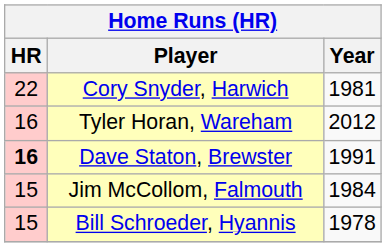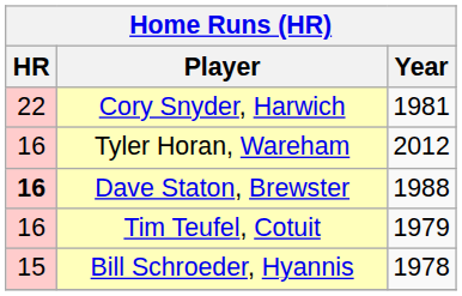Dave Staton, Brewster | Year: 1991 -> 1988
+ row: 16 | Tim Teufel, Cotuit | 1979
- row: 15 | Jim McCollom, Falmouth | 1984
